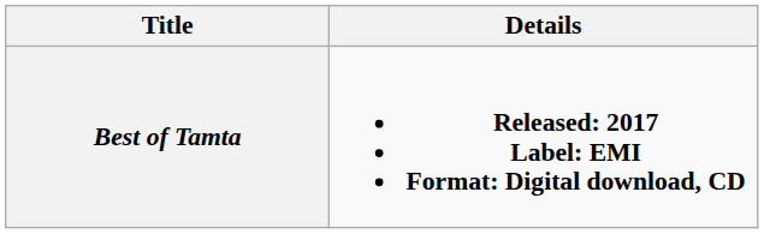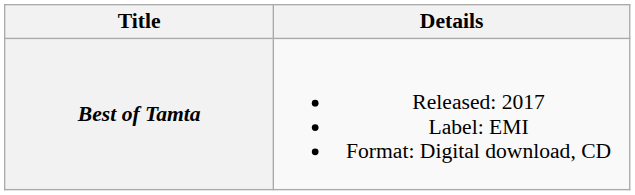Best of Tamta | Details: bold -> normal
